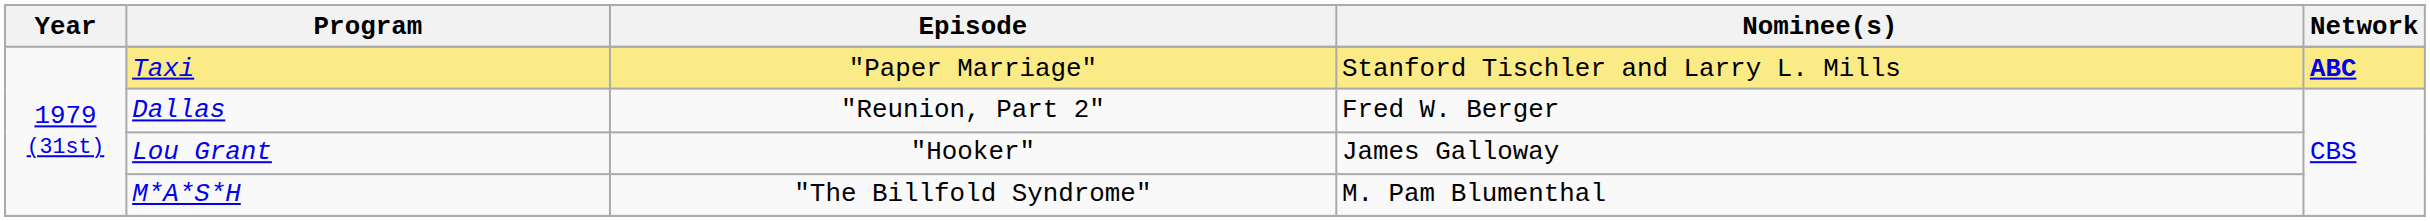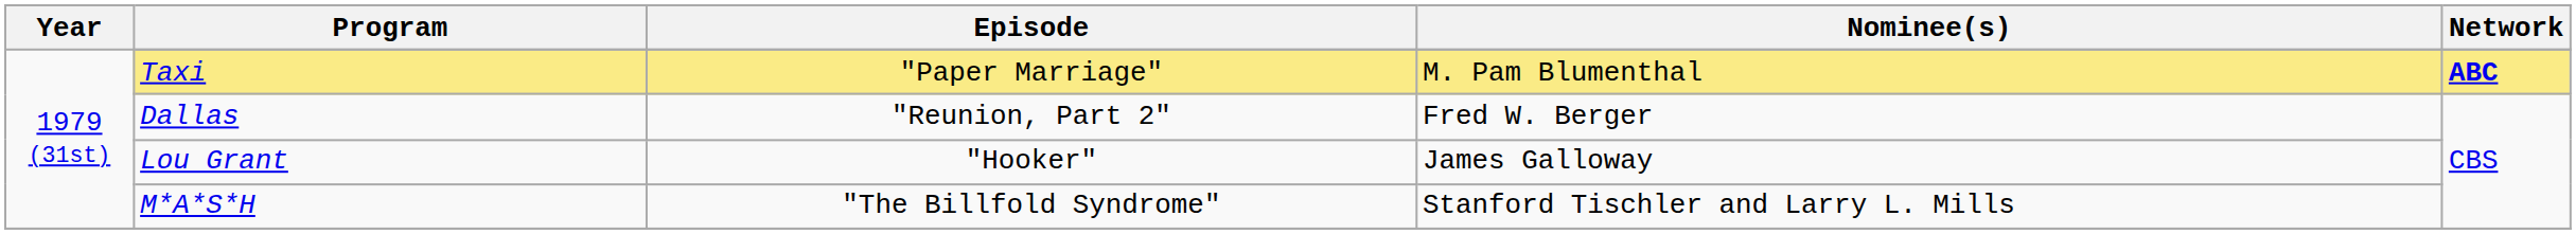Taxi | Nominee(s): Stanford Tischler and Larry L. Mills -> M. Pam Blumenthal
M*A*S*H | Nominee(s): M. Pam Blumenthal -> Stanford Tischler and Larry L. Mills
